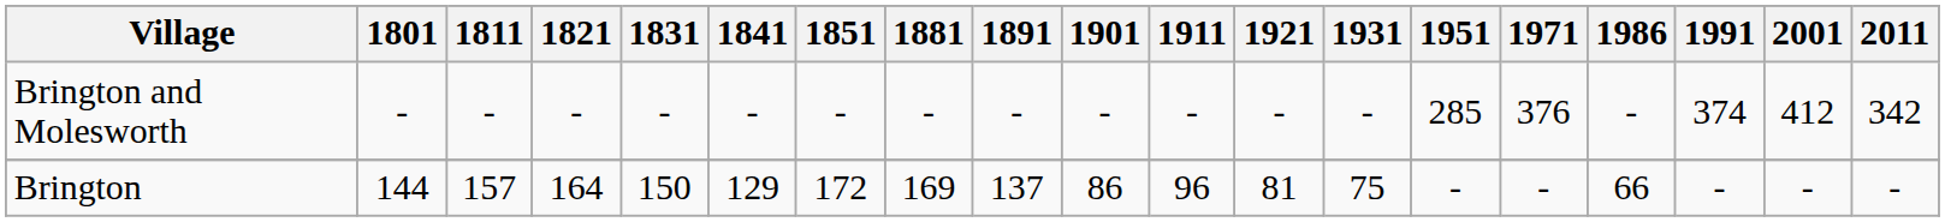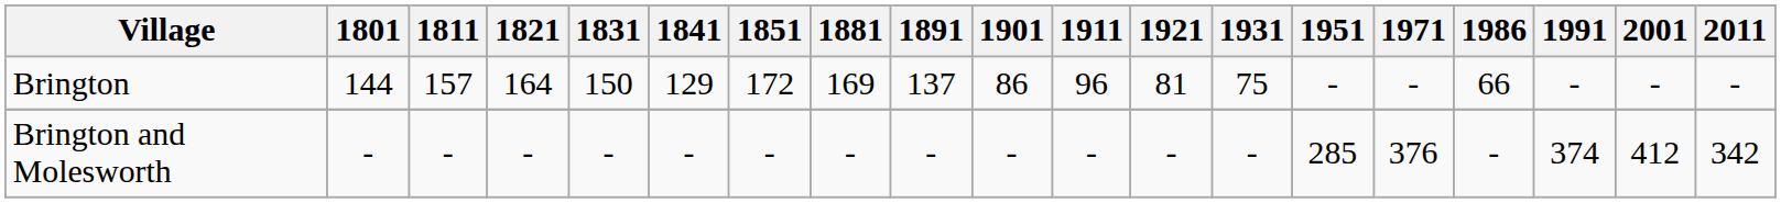rows swapped: Brington <-> Brington and Molesworth
